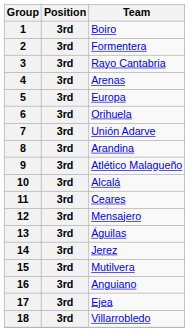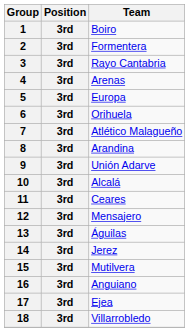7 | Team: Unión Adarve -> Atlético Malagueño
9 | Team: Atlético Malagueño -> Unión Adarve
